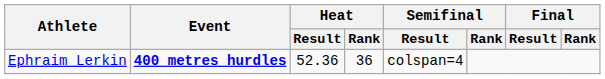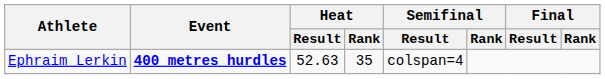Ephraim Lerkin | Heat / Result: 52.36 -> 52.63
Ephraim Lerkin | Heat / Rank: 36 -> 35
